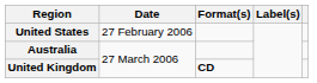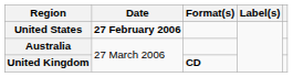United States | Date: normal -> bold
